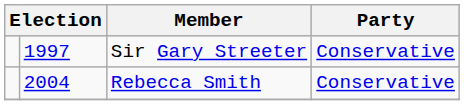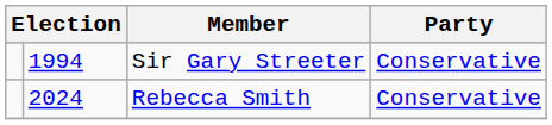Sir Gary Streeter | column 2: 1997 -> 1994
Rebecca Smith | column 2: 2004 -> 2024
